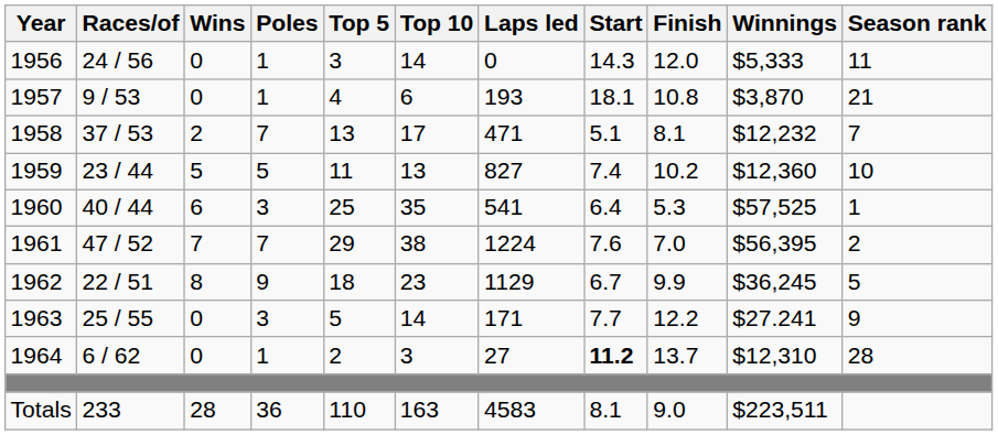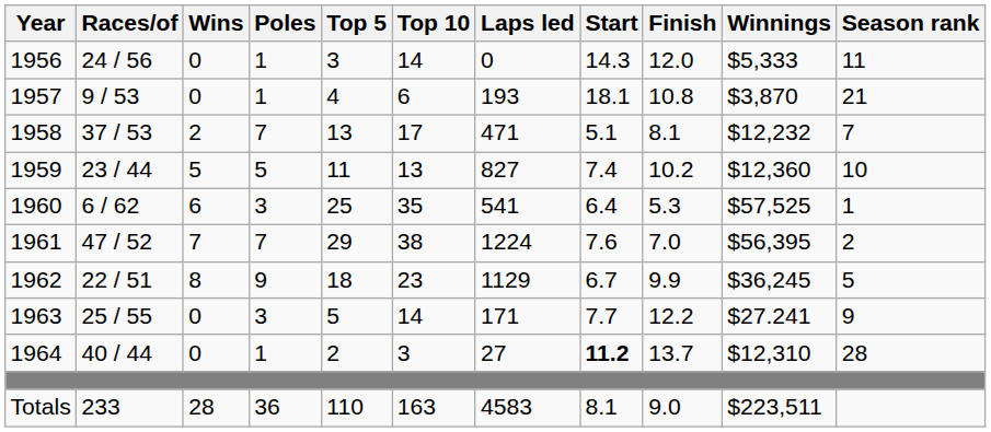1960 | Races/of: 40 / 44 -> 6 / 62
1964 | Races/of: 6 / 62 -> 40 / 44
